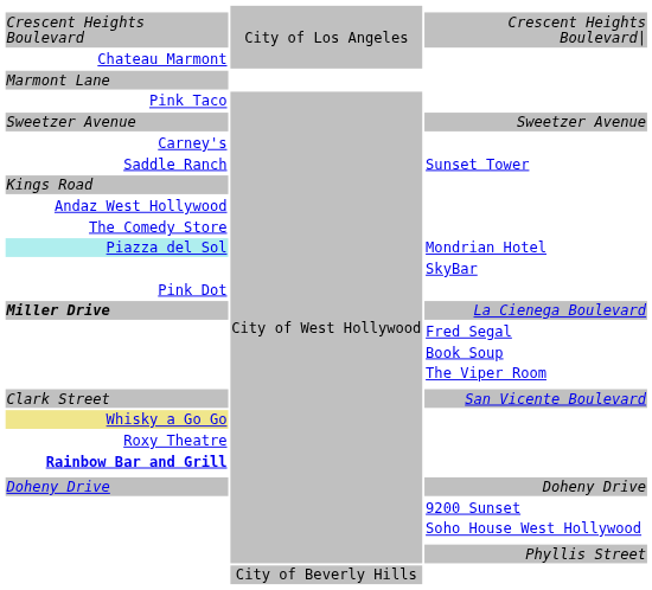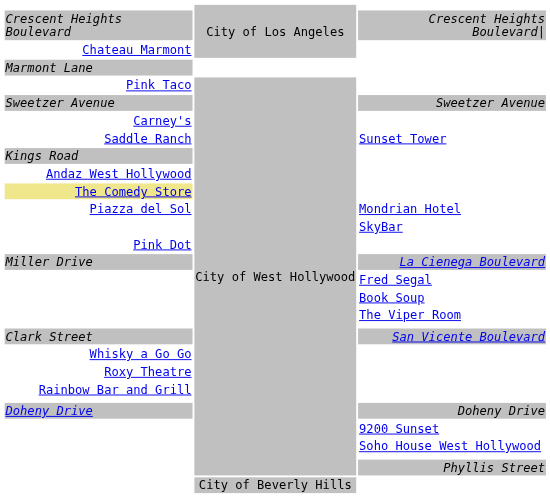The Comedy Store | column 1: no background -> khaki background
Piazza del Sol | column 1: paleturquoise background -> no background
Miller Drive | column 1: bold -> normal
Whisky a Go Go | column 1: khaki background -> no background
Rainbow Bar and Grill | column 1: bold -> normal
